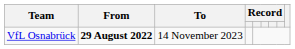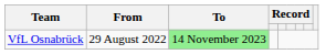VfL Osnabrück | From: bold -> normal
VfL Osnabrück | To: no background -> lightgreen background
